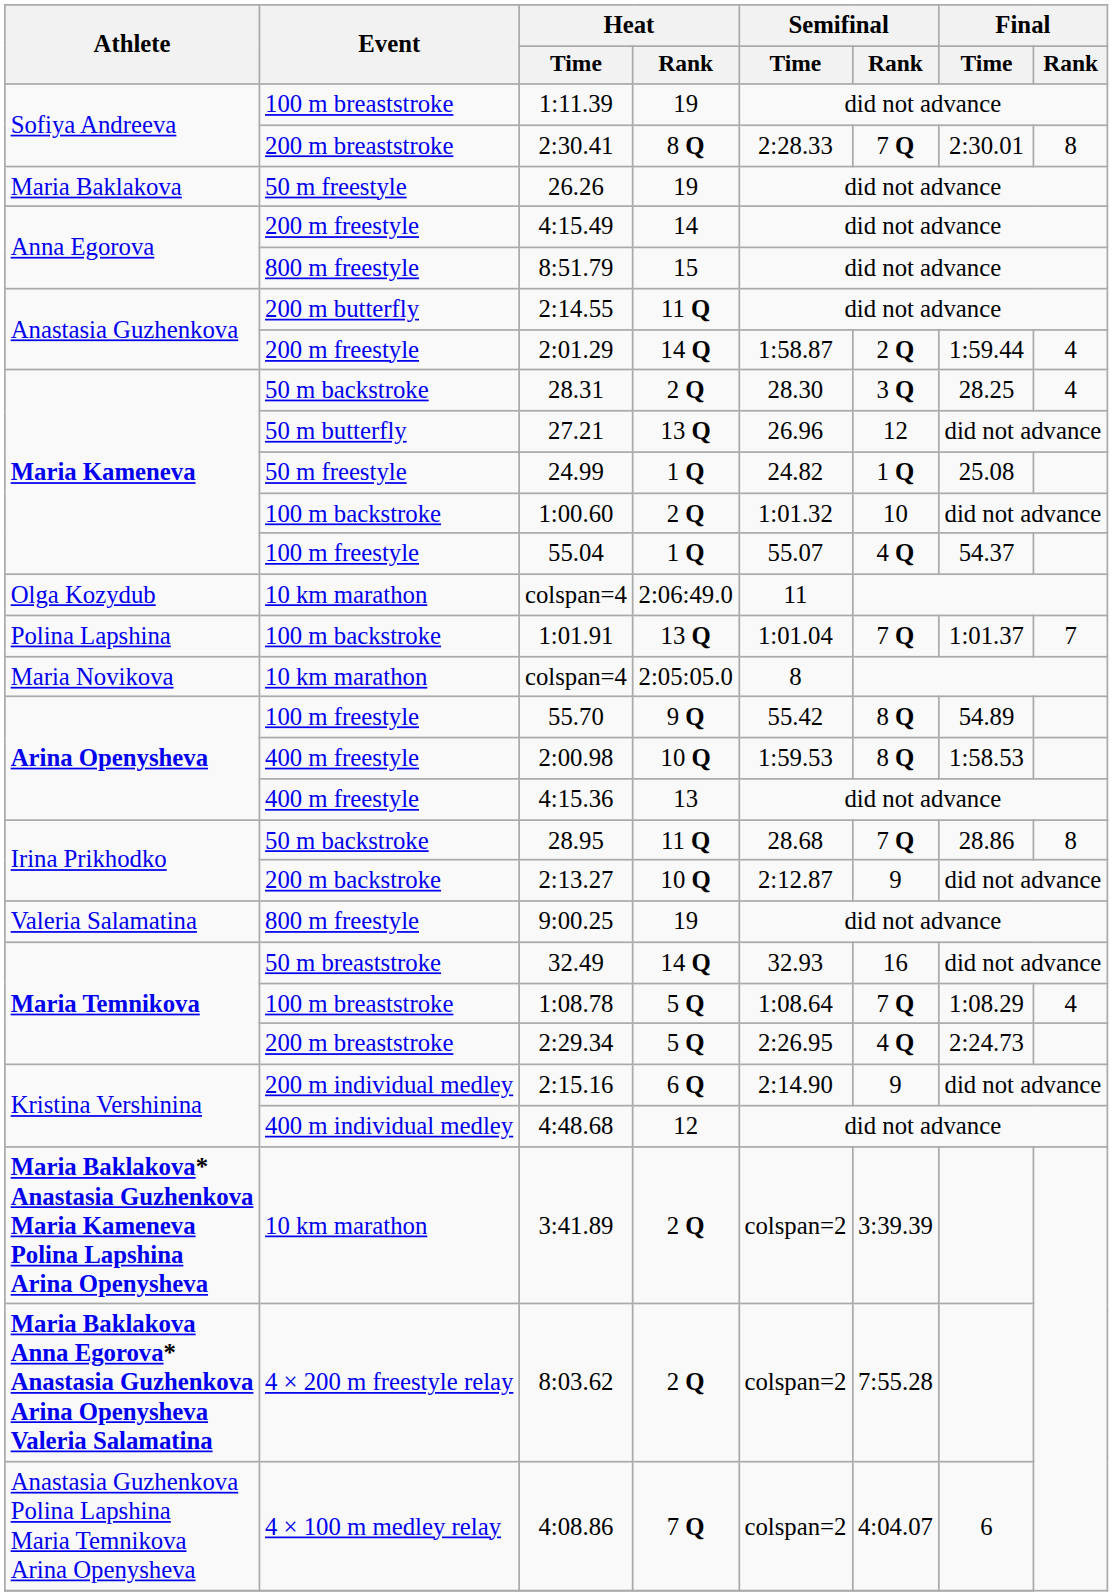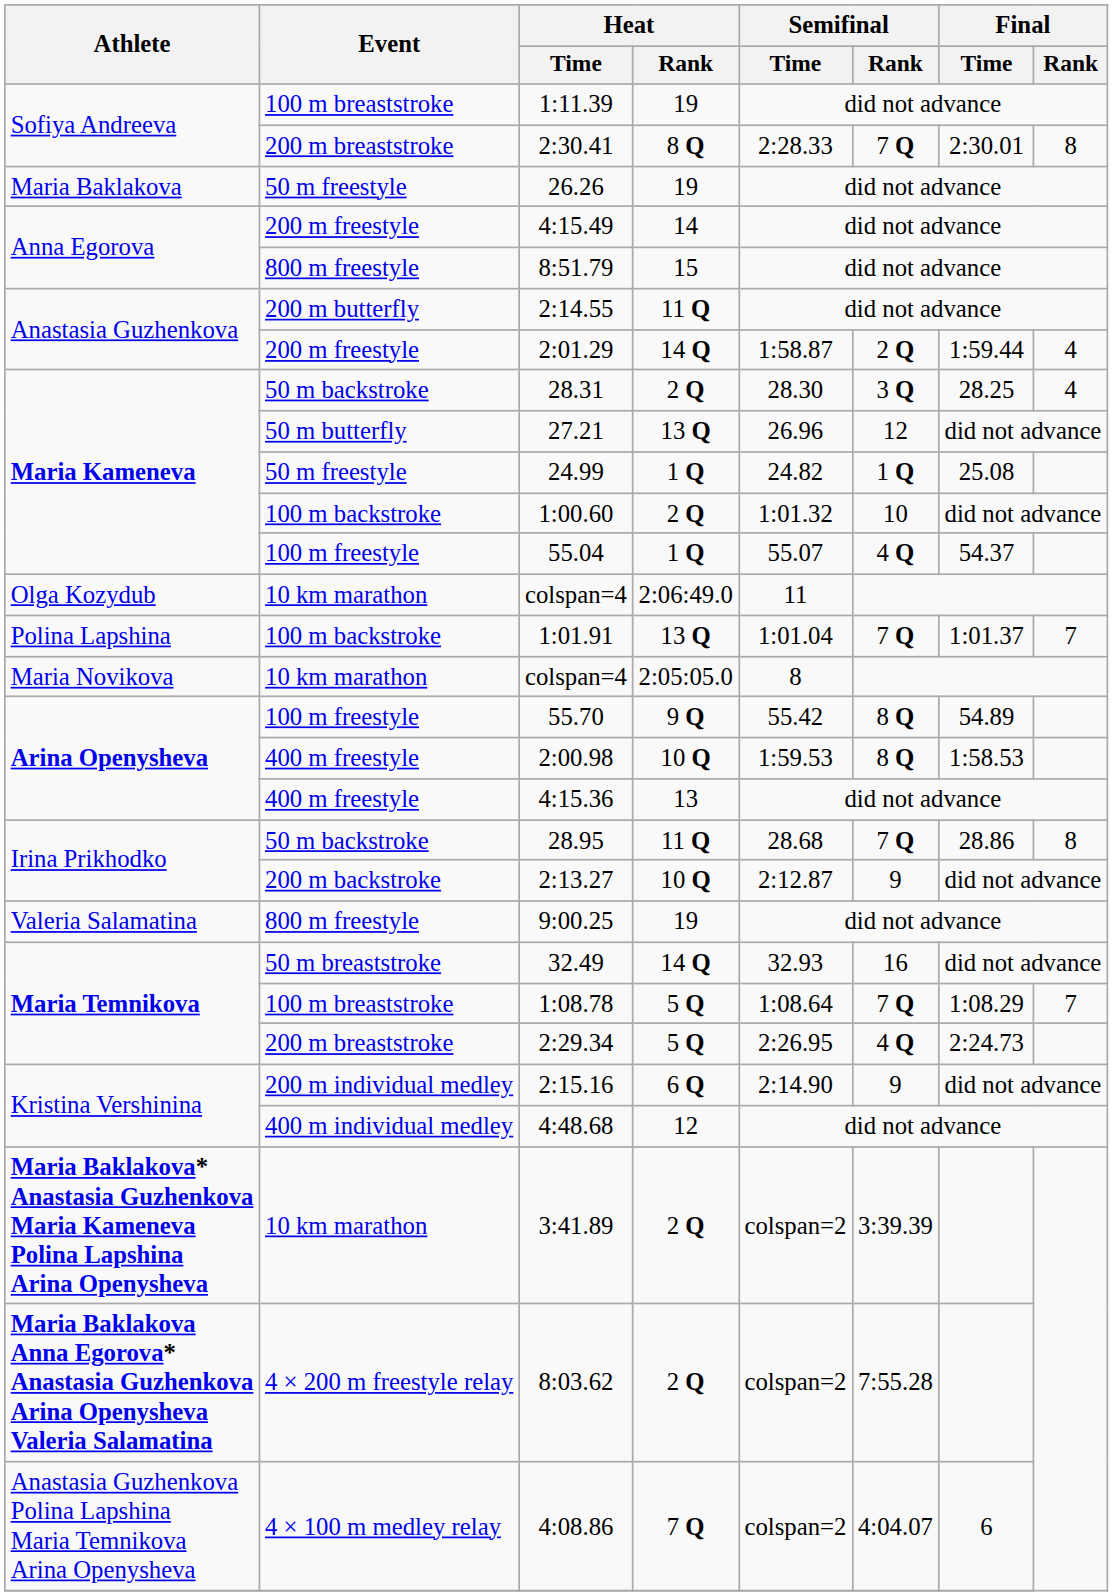1:08.78 | Final / Rank: 4 -> 7
